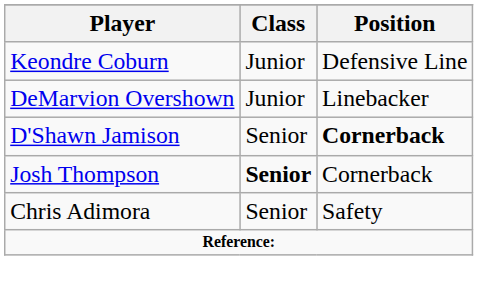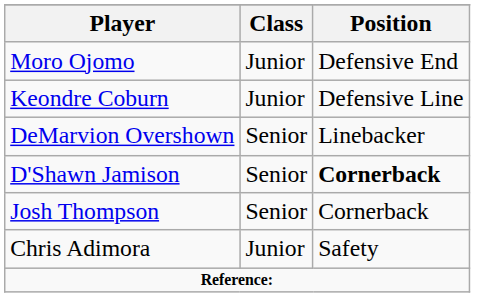+ row: Moro Ojomo | Junior | Defensive End
DeMarvion Overshown | Class: Junior -> Senior
Josh Thompson | Class: bold -> normal
Chris Adimora | Class: Senior -> Junior
